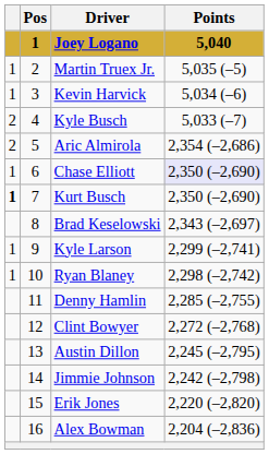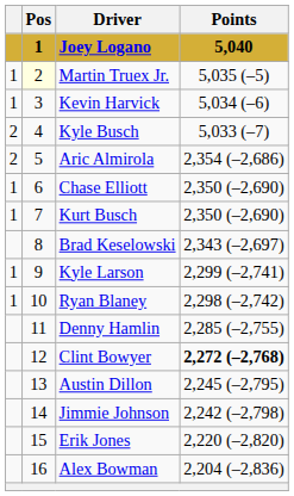Martin Truex Jr. | Pos: no background -> lightyellow background
Chase Elliott | Points: lavender background -> no background
Kurt Busch | column 1: bold -> normal
Clint Bowyer | Points: normal -> bold
